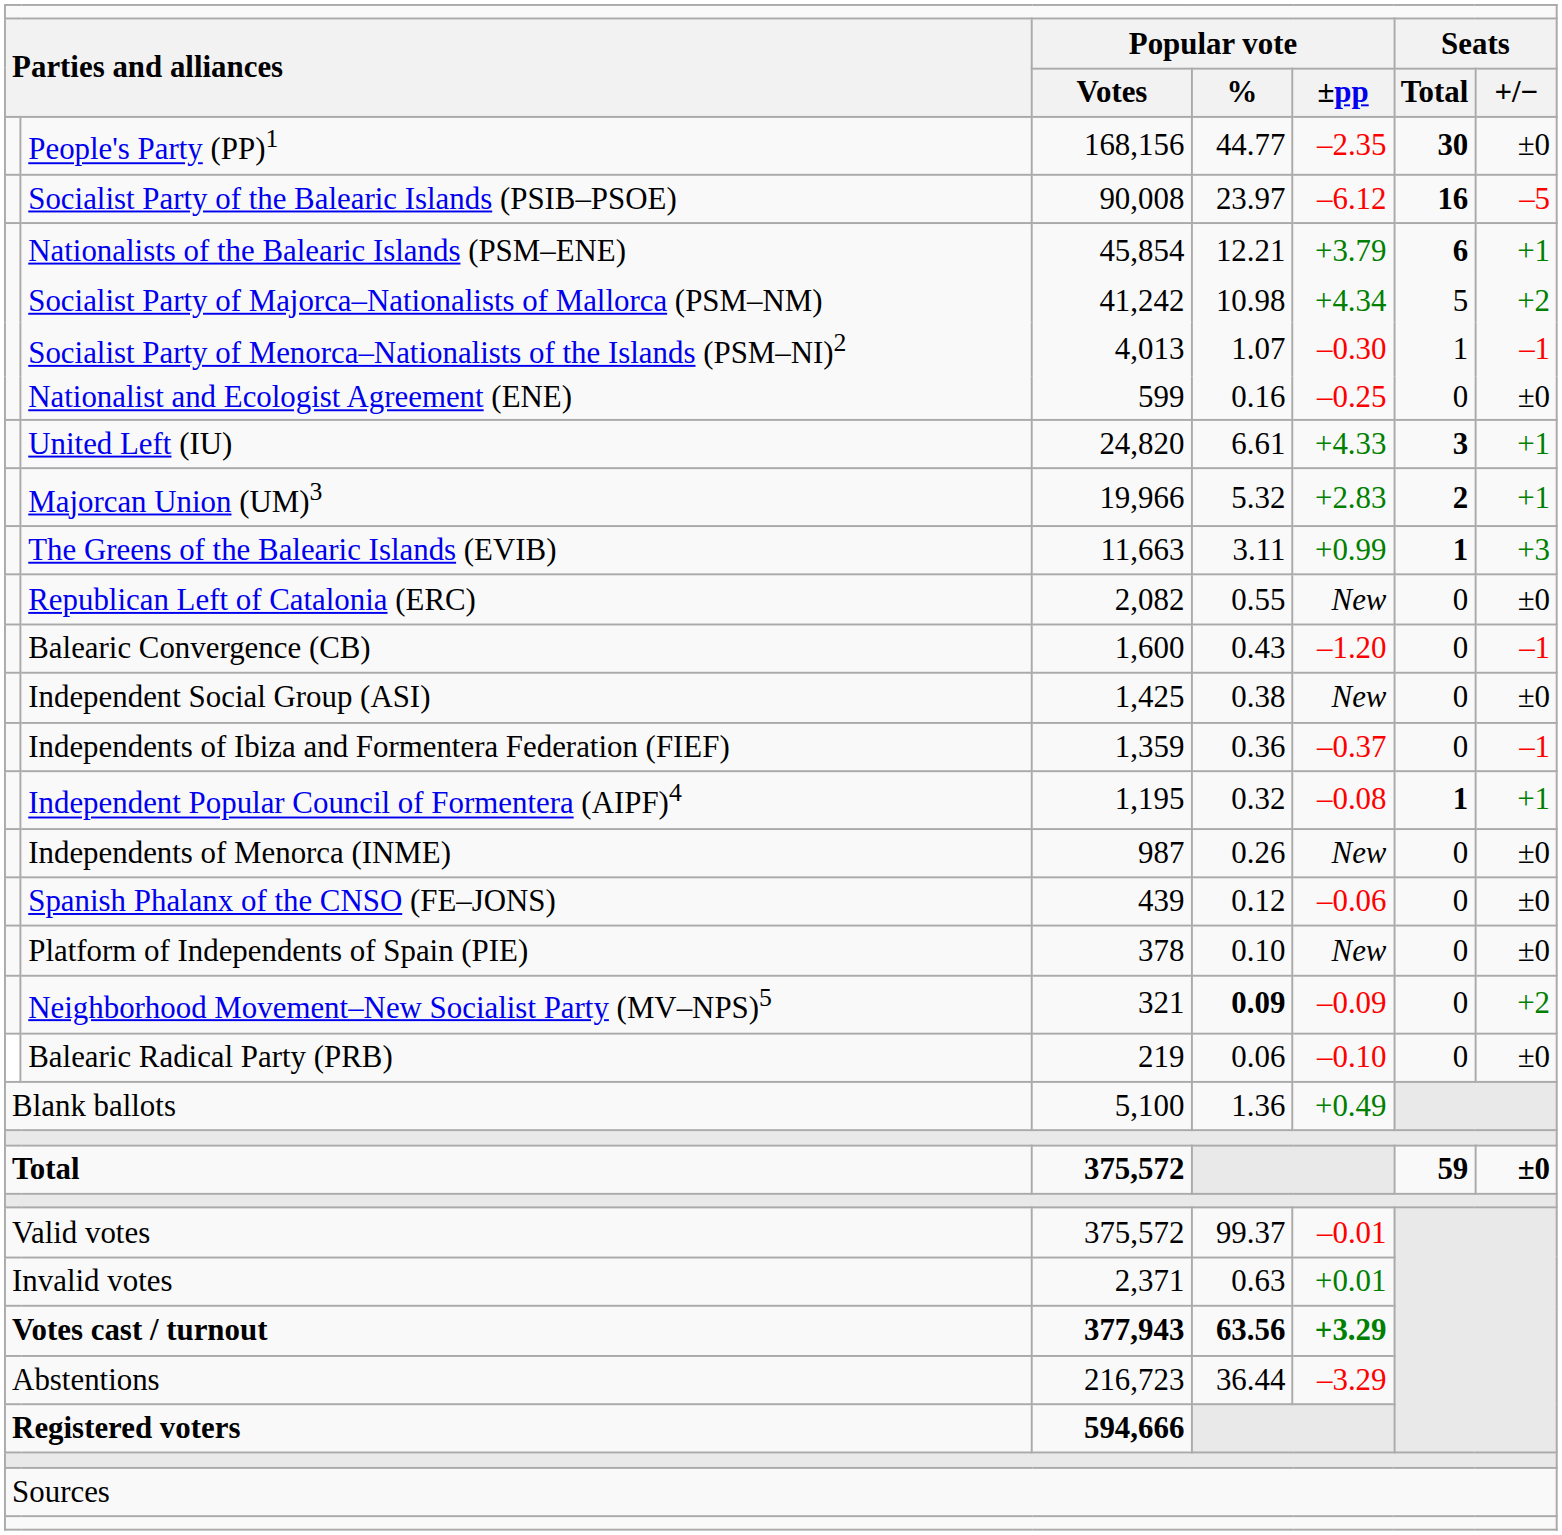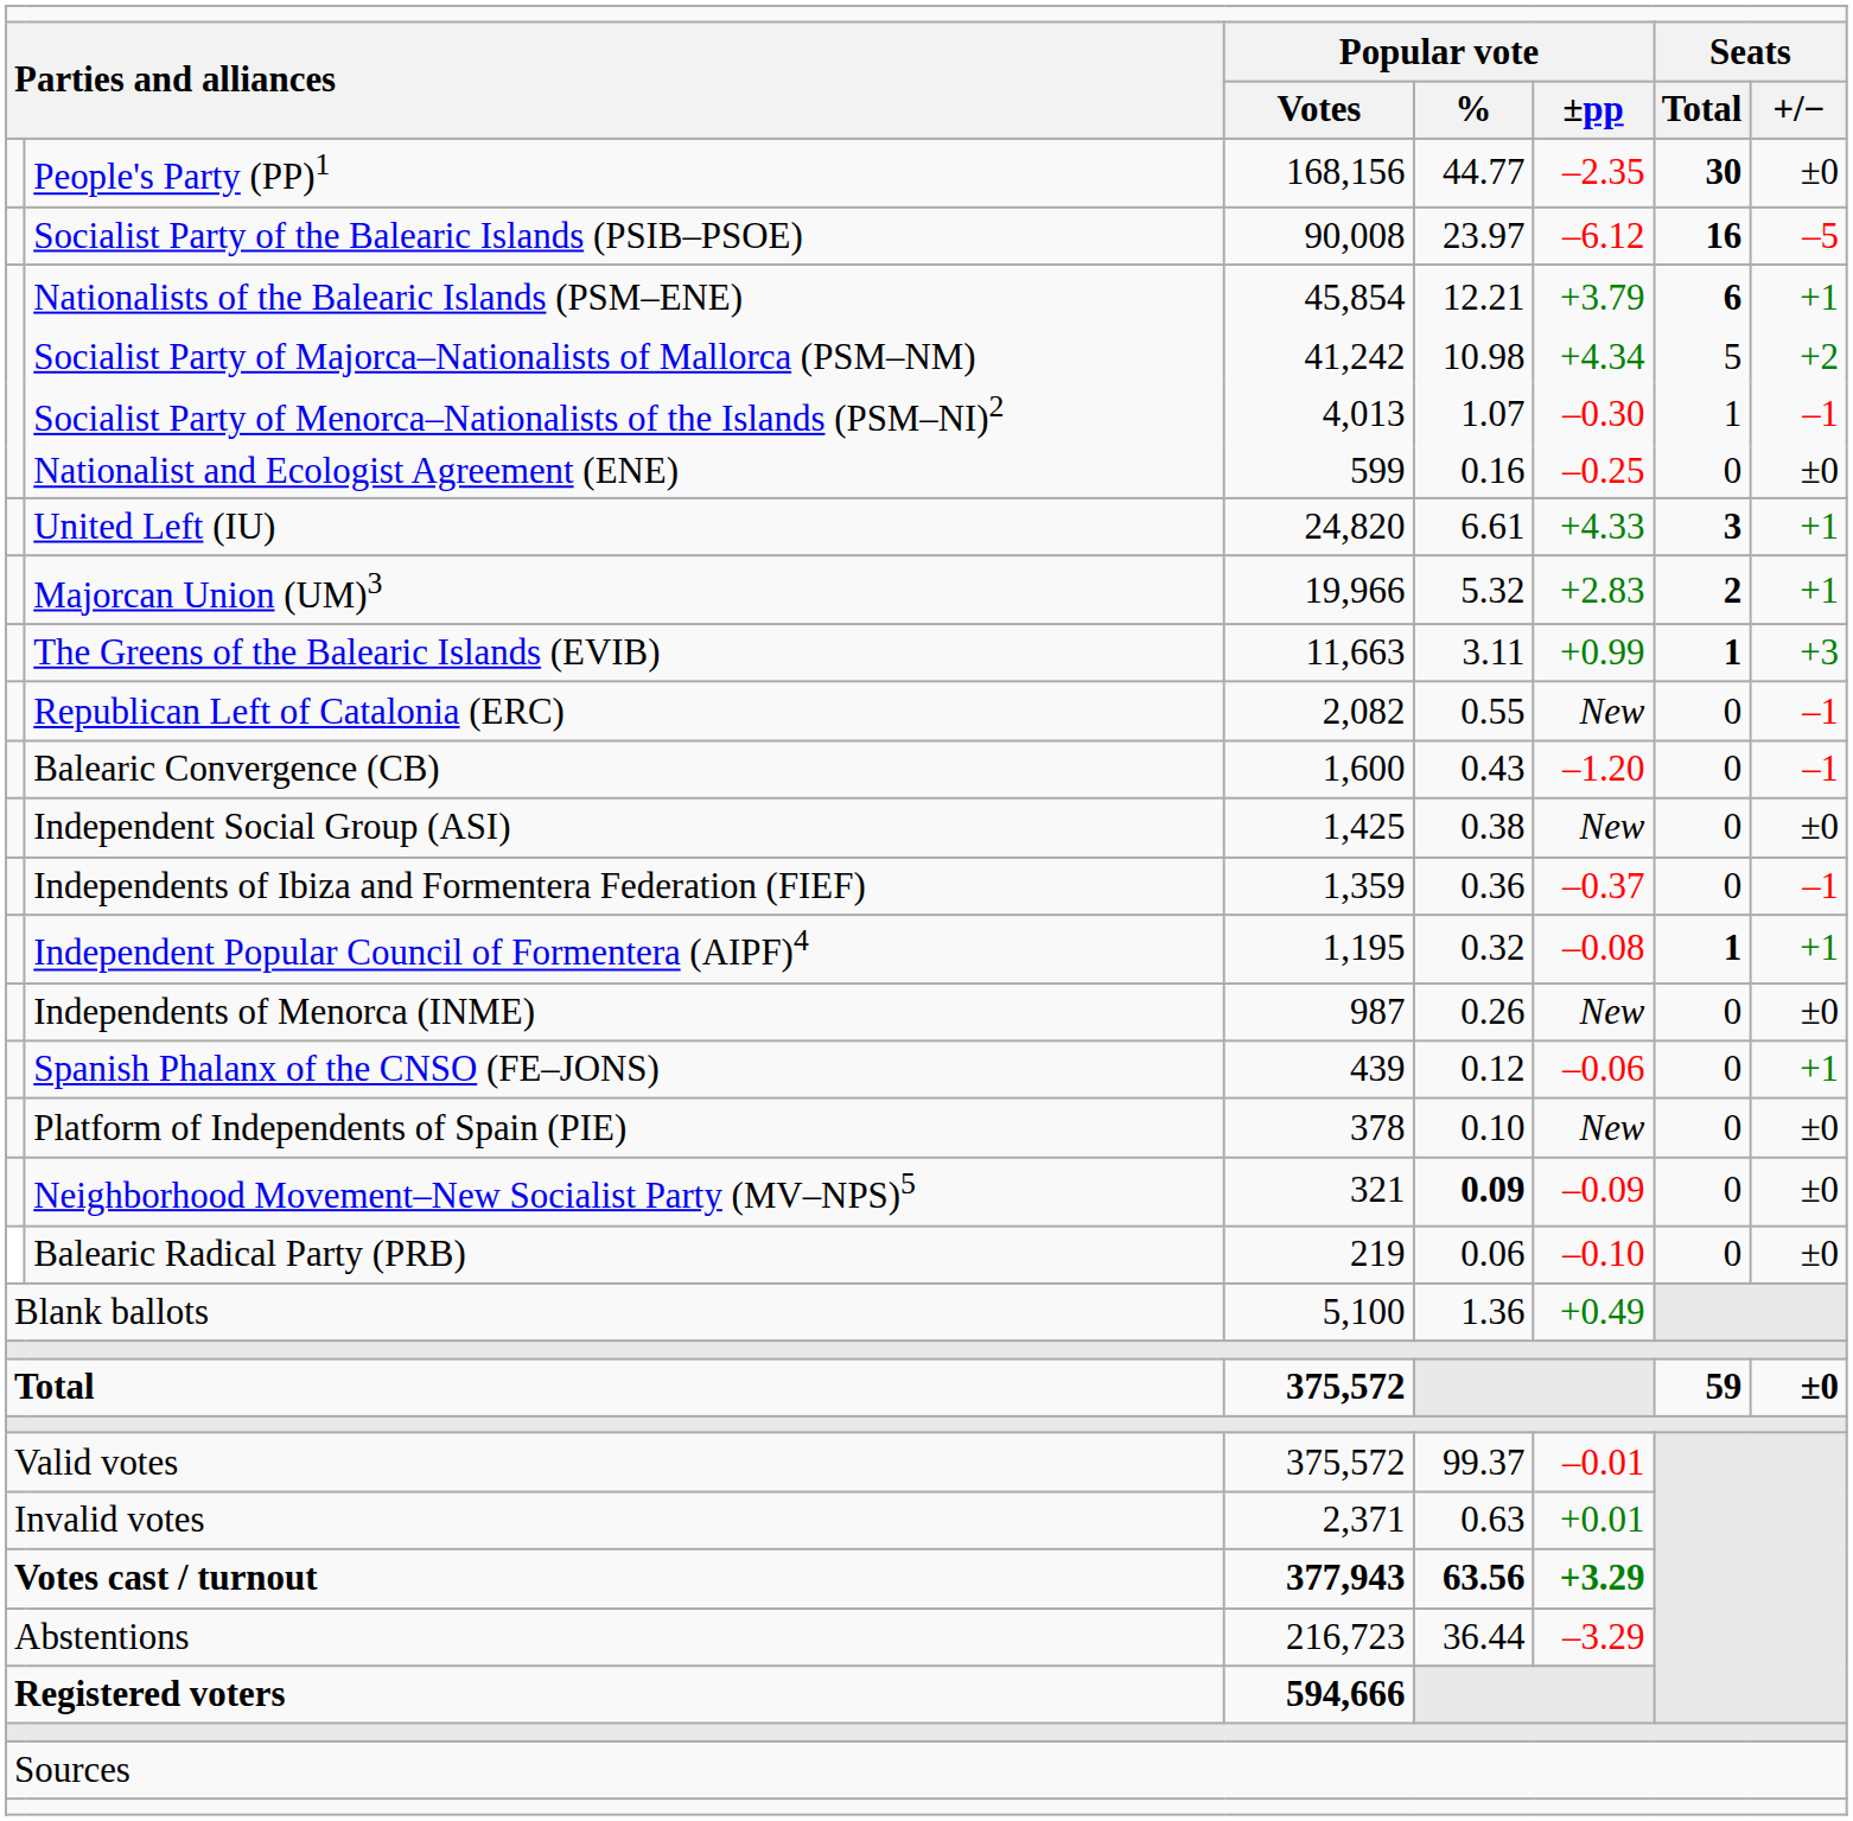Republican Left of Catalonia (ERC) | column 7: ±0 -> –1
Spanish Phalanx of the CNSO (FE–JONS) | column 7: ±0 -> +1
Neighborhood Movement–New Socialist Party (MV–NPS)5 | column 7: +2 -> ±0
